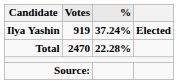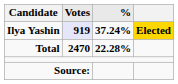Ilya Yashin | Votes: no background -> lavender background
Ilya Yashin | column 4: no background -> gold background
